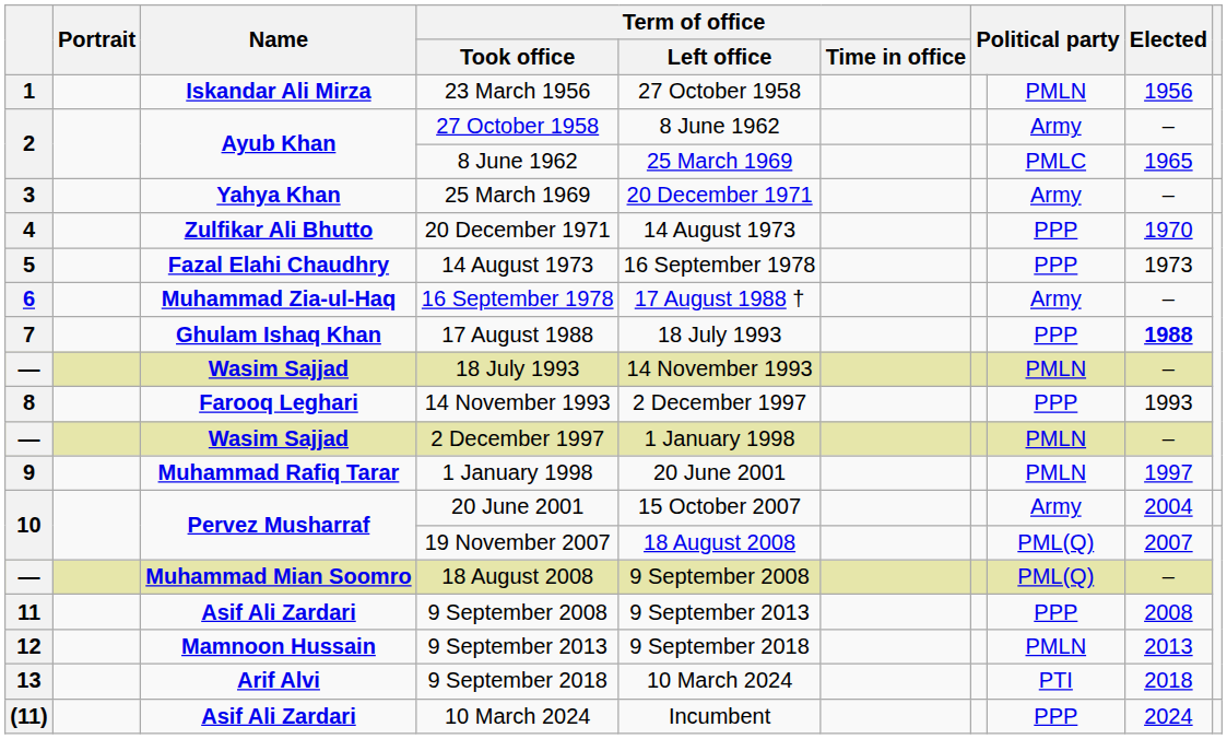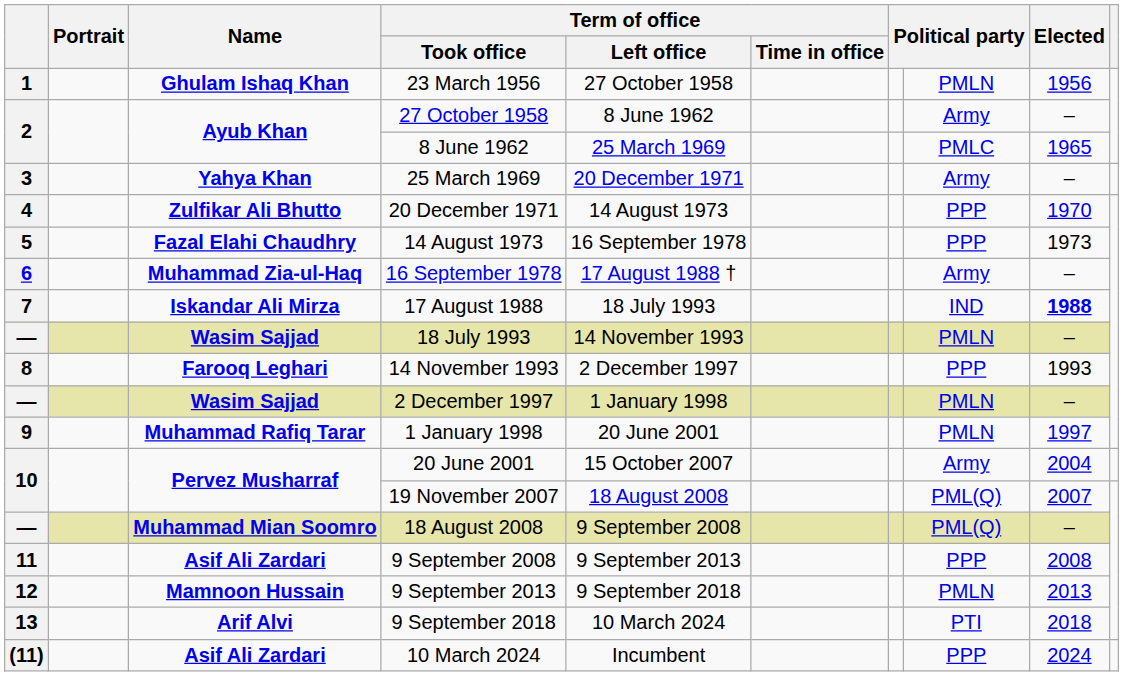23 March 1956 | Name: Iskandar Ali Mirza -> Ghulam Ishaq Khan
17 August 1988 | Name: Ghulam Ishaq Khan -> Iskandar Ali Mirza
17 August 1988 | column 8: PPP -> IND
